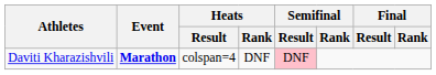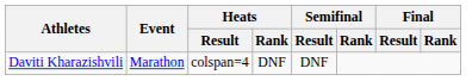Daviti Kharazishvili | Event: bold -> normal
Daviti Kharazishvili | Semifinal / Result: pink background -> no background
